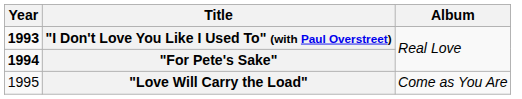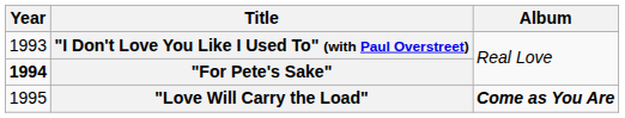"I Don't Love You Like I Used To" (with Paul Overstreet) | Year: bold -> normal
"Love Will Carry the Load" | Album: normal -> bold
